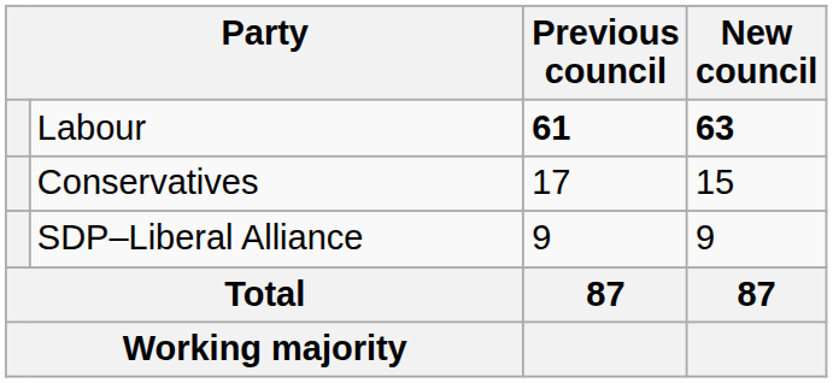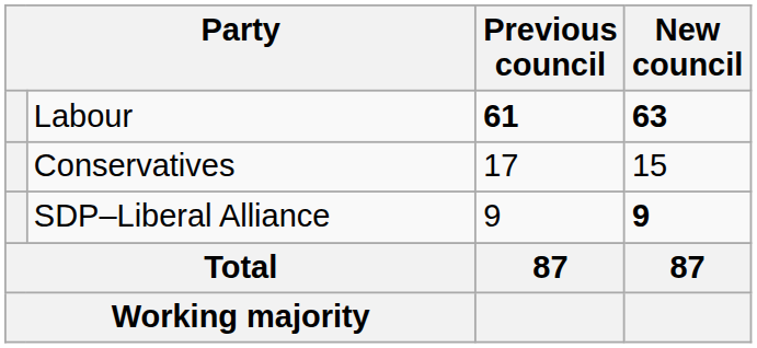SDP–Liberal Alliance | New council: normal -> bold
